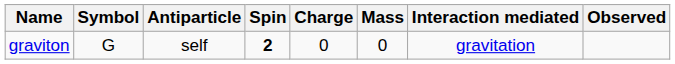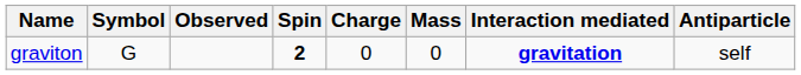columns swapped: Antiparticle <-> Observed
graviton | Interaction mediated: normal -> bold
